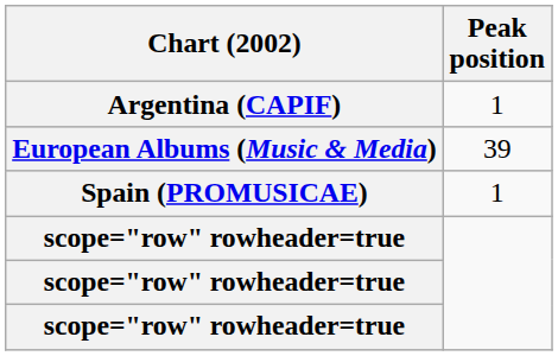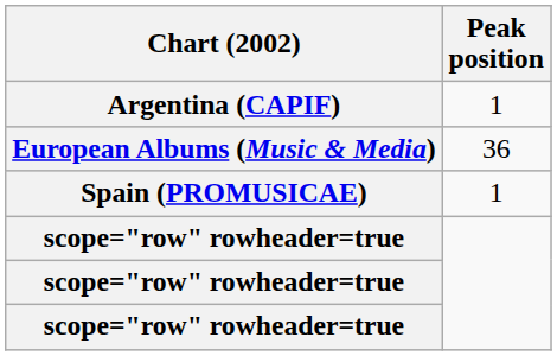European Albums (Music & Media) | Peak position: 39 -> 36
